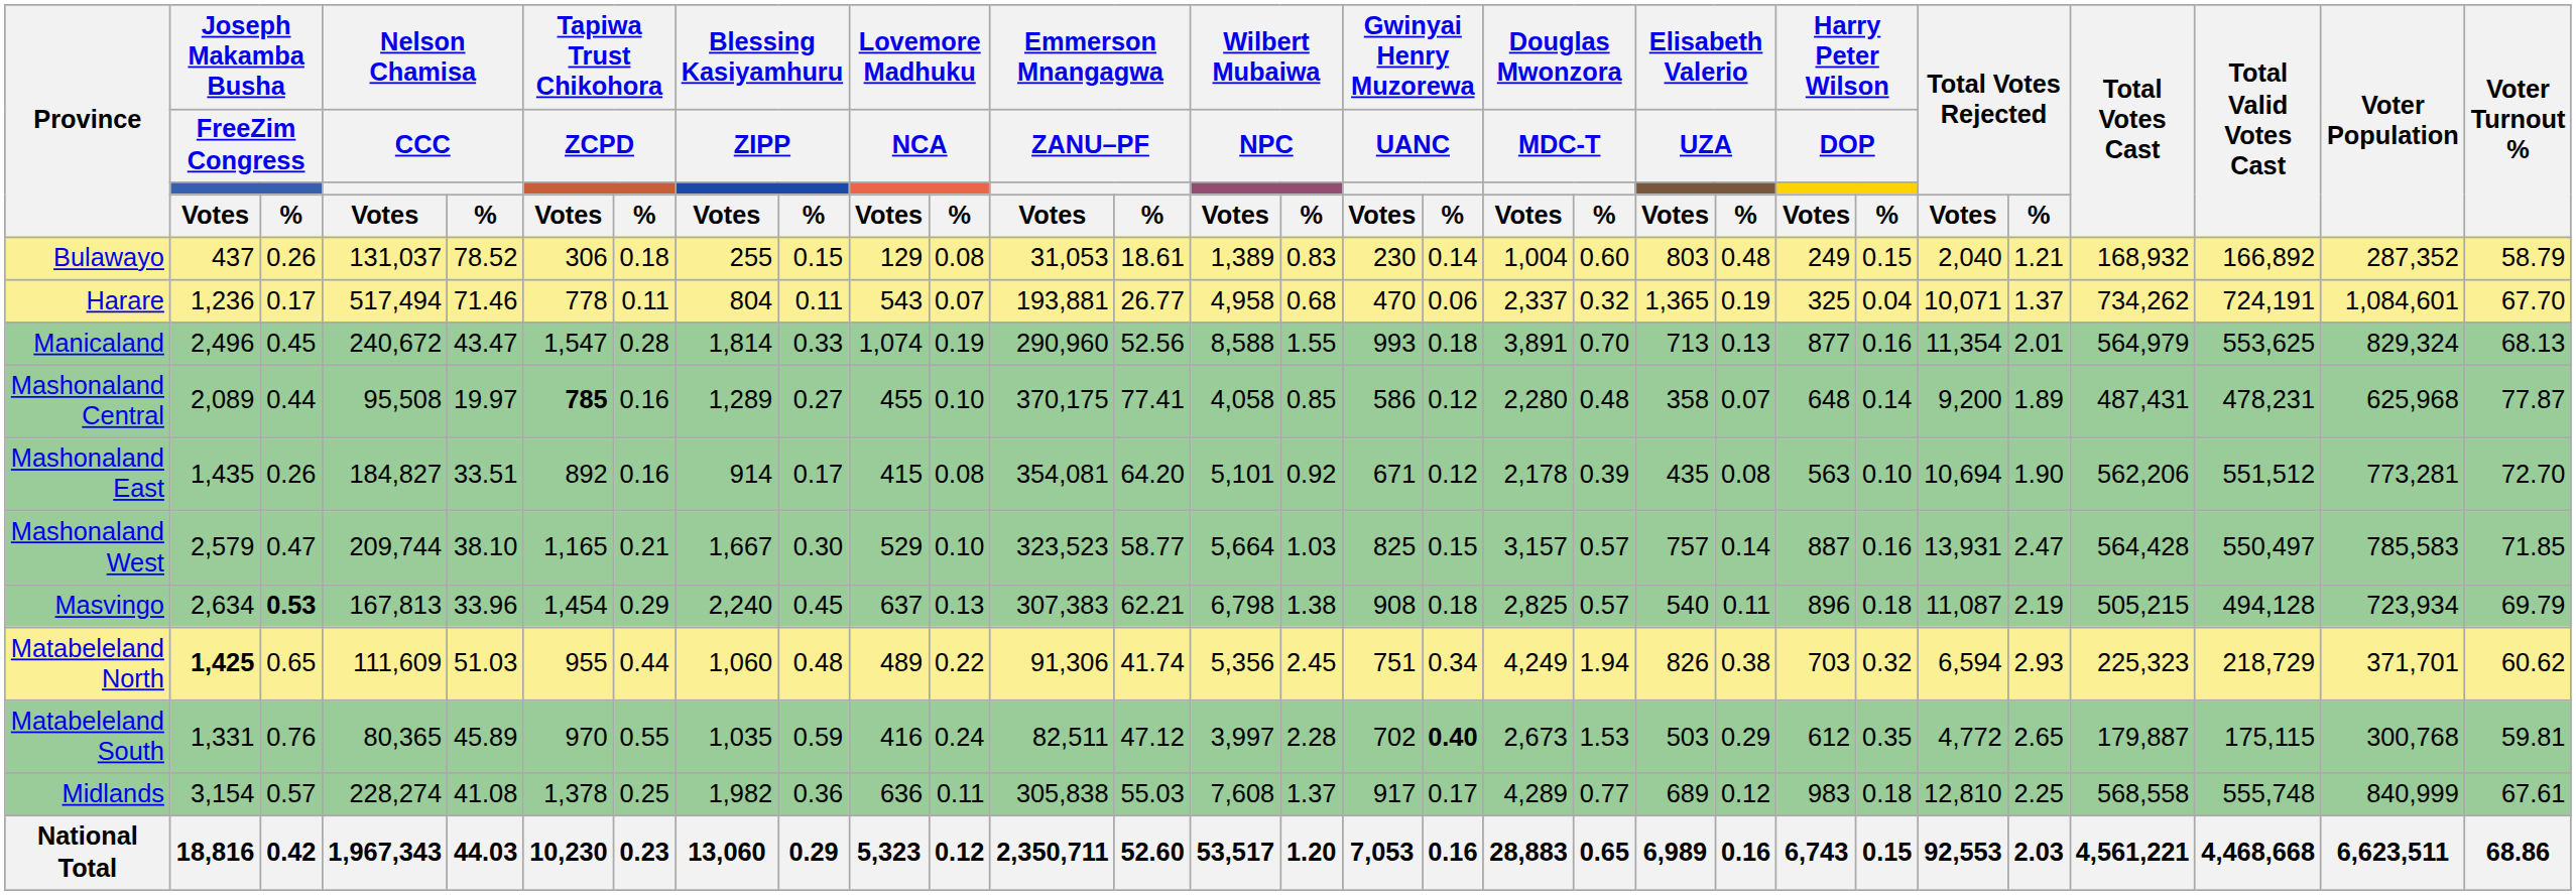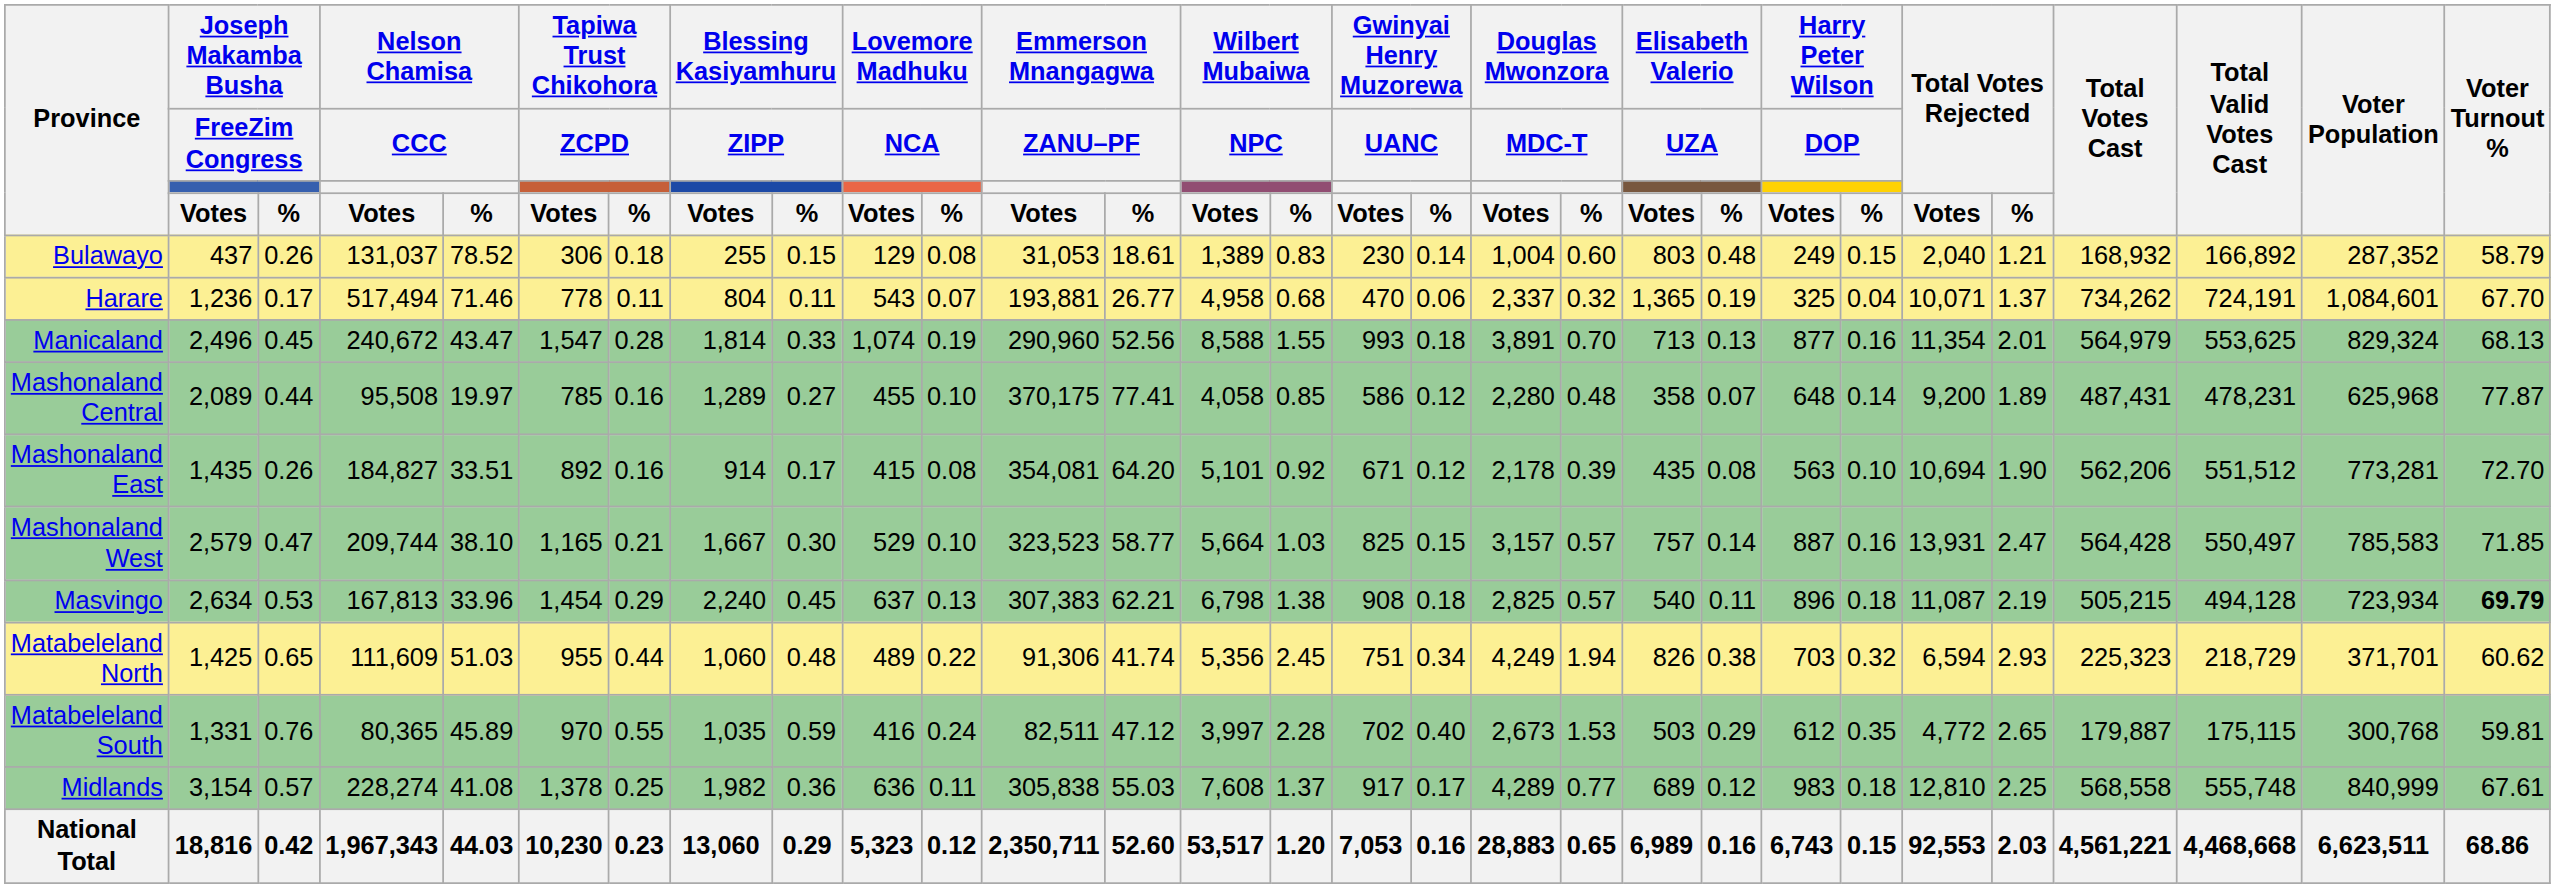Mashonaland Central | Tapiwa Trust Chikohora / ZCPD / Votes: bold -> normal
Masvingo | Joseph Makamba Busha / FreeZim Congress / %: bold -> normal
Masvingo | Voter Turnout %: normal -> bold
Matabeleland North | Joseph Makamba Busha / FreeZim Congress / Votes: bold -> normal
Matabeleland South | Gwinyai Henry Muzorewa / UANC / %: bold -> normal
